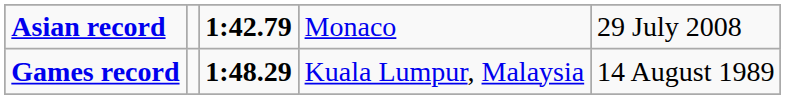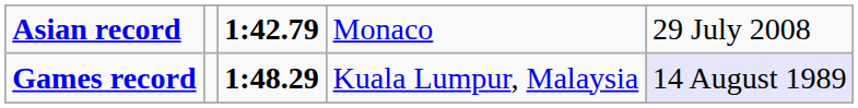Games record | column 5: no background -> lavender background
